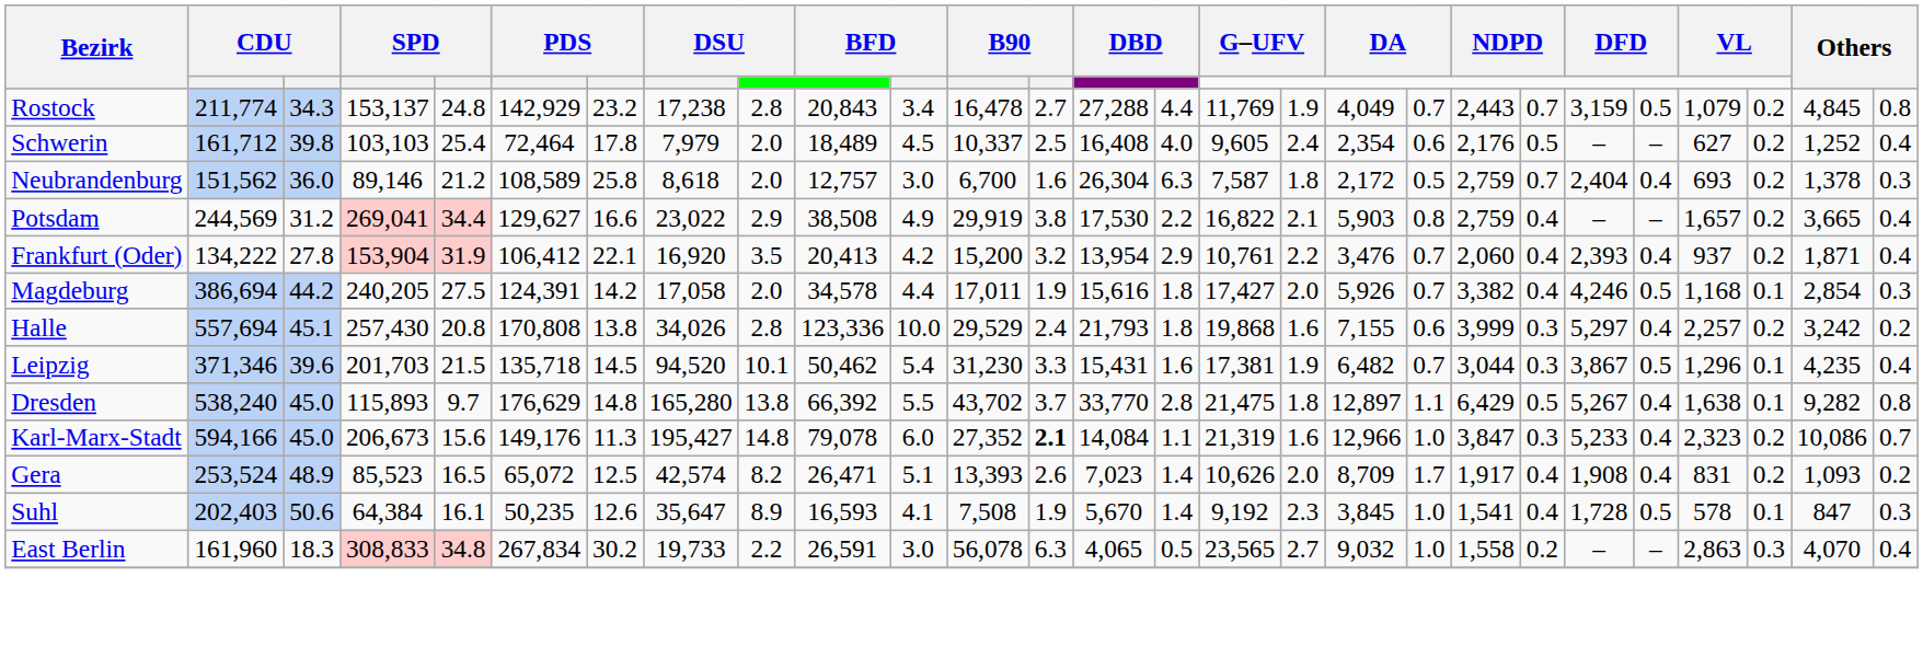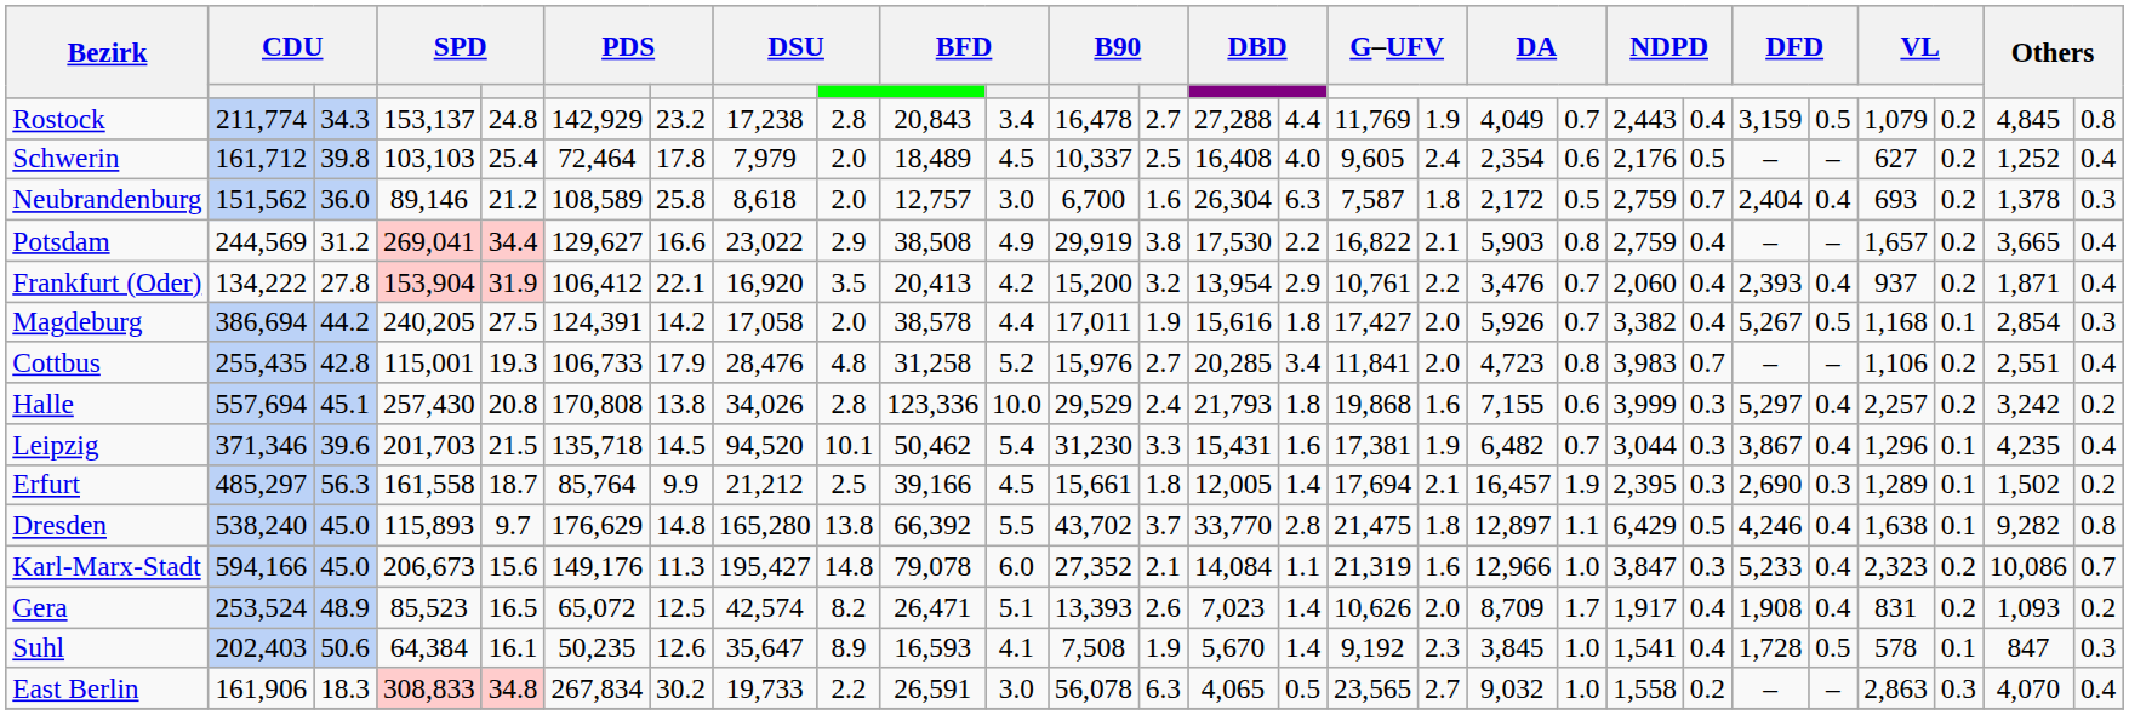Rostock | column 21: 0.7 -> 0.4
Magdeburg | column 10: 34,578 -> 38,578
Magdeburg | column 22: 4,246 -> 5,267
+ row: Cottbus | 255,435 | 42.8 | 115,001 | 19.3 | 106,733 | 17.9 | 28,476 | 4.8 | 31,258 | 5.2 | 15,976 | 2.7 | 20,285 | 3.4 | 11,841 | 2.0 | 4,723 | 0.8 | 3,983 | 0.7 | – | – | 1,106 | 0.2 | 2,551 | 0.4
Leipzig | column 23: 0.5 -> 0.4
+ row: Erfurt | 485,297 | 56.3 | 161,558 | 18.7 | 85,764 | 9.9 | 21,212 | 2.5 | 39,166 | 4.5 | 15,661 | 1.8 | 12,005 | 1.4 | 17,694 | 2.1 | 16,457 | 1.9 | 2,395 | 0.3 | 2,690 | 0.3 | 1,289 | 0.1 | 1,502 | 0.2
Dresden | column 22: 5,267 -> 4,246
Karl-Marx-Stadt | column 13: bold -> normal
East Berlin | column 2: 161,960 -> 161,906
